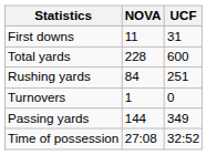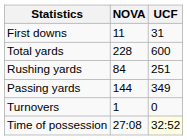rows swapped: Passing yards <-> Turnovers
Time of possession | UCF: no background -> lightyellow background
